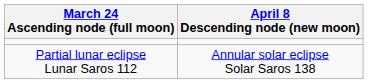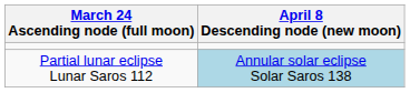Partial lunar eclipse Lunar Saros 112 | April 8 Descending node (new moon): no background -> lightblue background
